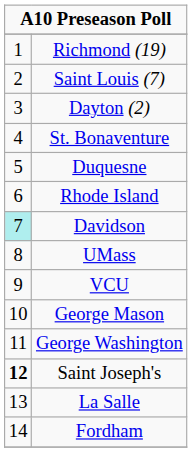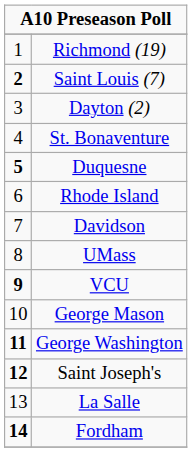Saint Louis (7) | column 1: normal -> bold
Duquesne | column 1: normal -> bold
Davidson | column 1: paleturquoise background -> no background
VCU | column 1: normal -> bold
George Washington | column 1: normal -> bold
Fordham | column 1: normal -> bold
